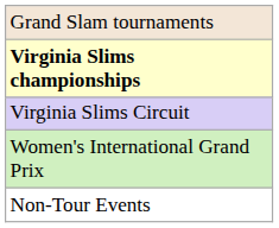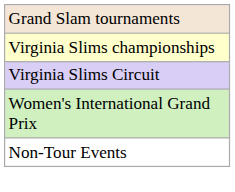row 2 | column 1: bold -> normal
